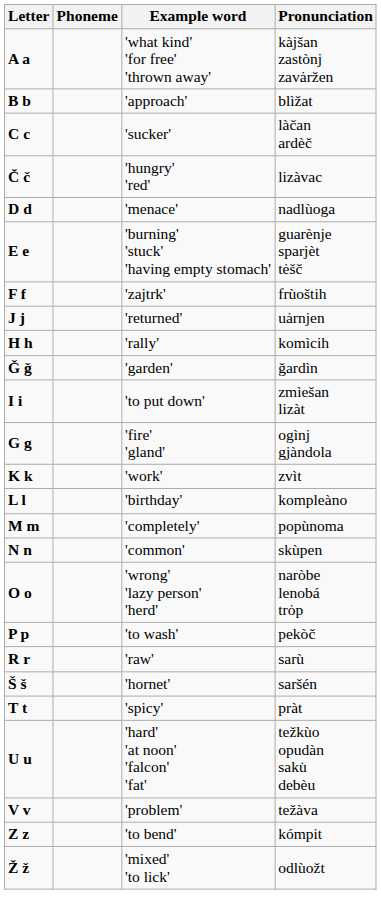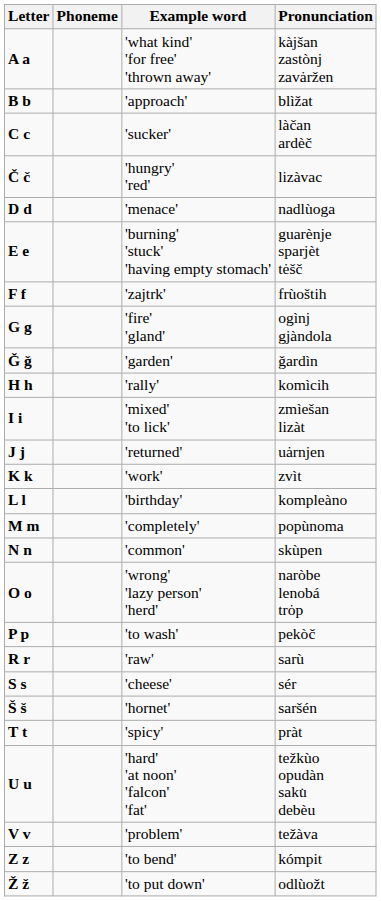rows swapped: G g <-> J j
rows swapped: Ǧ ǧ <-> H h
I i | Example word: 'to put down' -> 'mixed' 'to lick'
+ row: S s | 'cheese' | sér
Ž ž | Example word: 'mixed' 'to lick' -> 'to put down'
